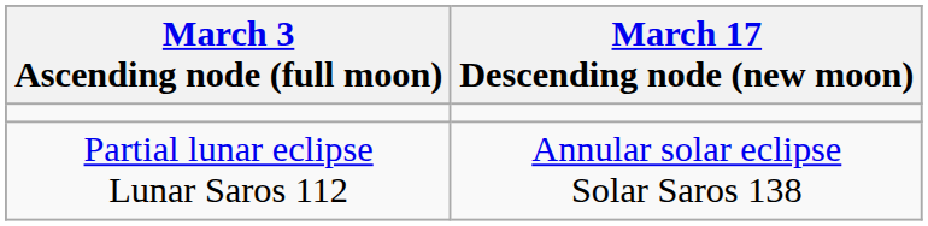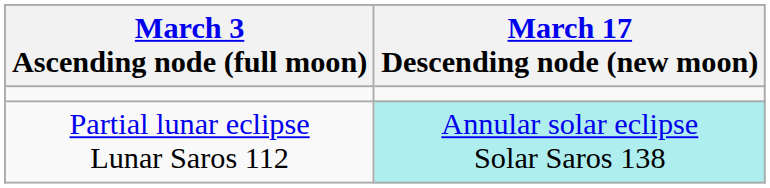Partial lunar eclipse Lunar Saros 112 | March 17 Descending node (new moon): no background -> paleturquoise background
